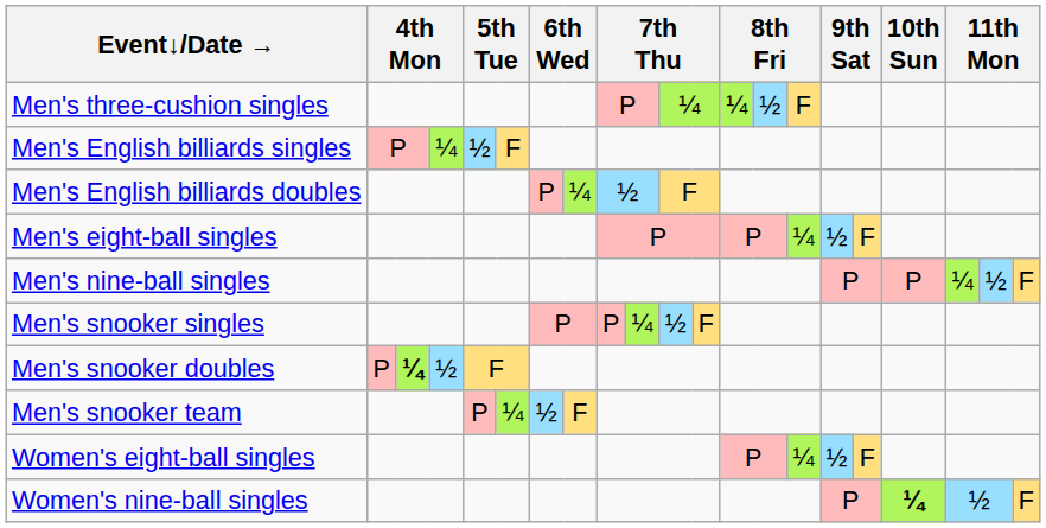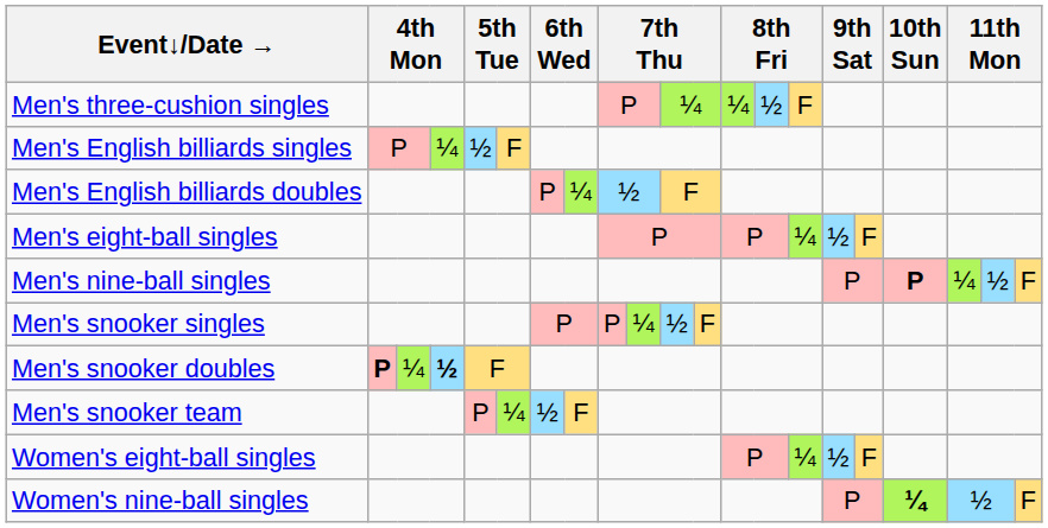Men's nine-ball singles | 10th Sun: normal -> bold
Men's snooker doubles | column 2: normal -> bold
Men's snooker doubles | column 3: bold -> normal
Men's snooker doubles | column 4: normal -> bold
